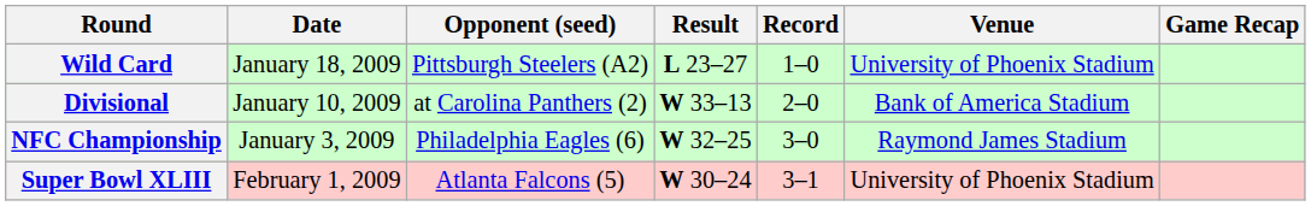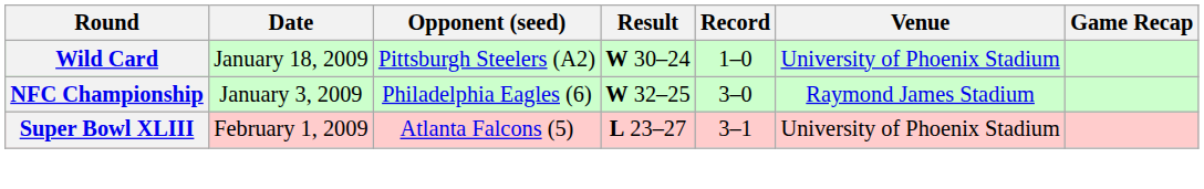Wild Card | Result: L 23–27 -> W 30–24
- row: Divisional | January 10, 2009 | at Carolina Panthers (2) | W 33–13 | 2–0 | Bank of America Stadium
Super Bowl XLIII | Result: W 30–24 -> L 23–27
